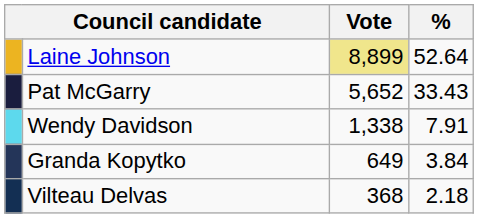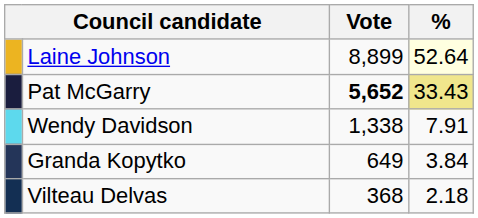Laine Johnson | Vote: khaki background -> no background
Laine Johnson | %: no background -> lightyellow background
Pat McGarry | Vote: normal -> bold
Pat McGarry | %: no background -> khaki background
